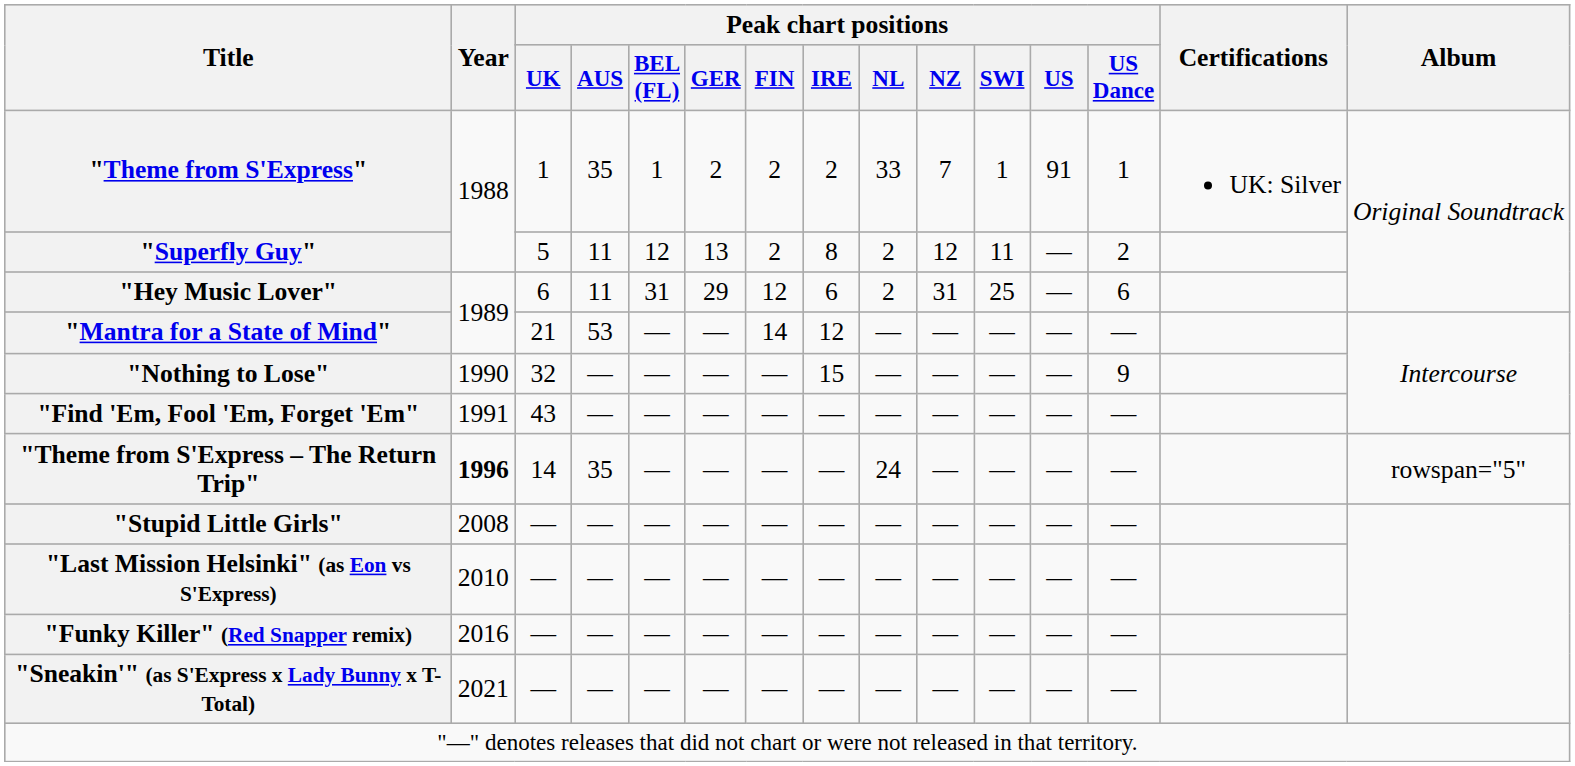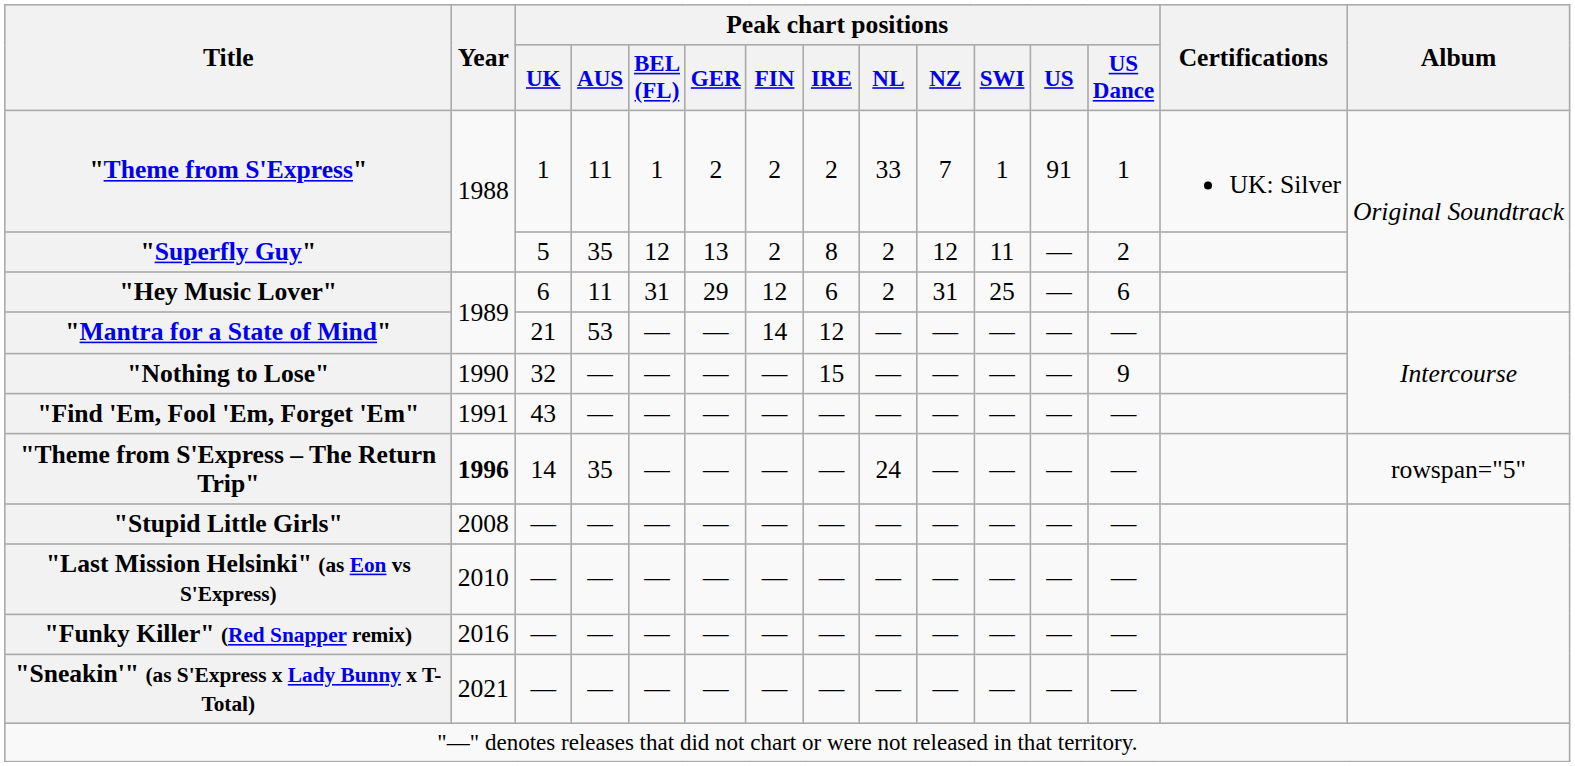"Theme from S'Express" | Peak chart positions / AUS: 35 -> 11
"Superfly Guy" | Peak chart positions / AUS: 11 -> 35
